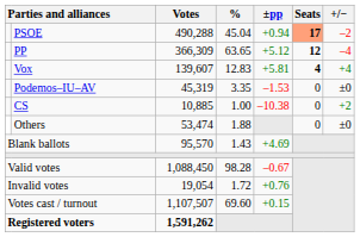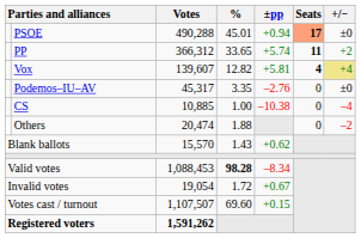PSOE | %: 45.04 -> 45.01
PSOE | +/−: –2 -> ±0
PP | Votes: 366,309 -> 366,312
PP | %: 63.65 -> 33.65
PP | ±pp: +5.12 -> +5.74
PP | Seats: 12 -> 11
PP | +/−: –4 -> +2
Vox | %: 12.83 -> 12.82
Vox | +/−: no background -> khaki background
Podemos–IU–AV | Votes: 45,319 -> 45,317
Podemos–IU–AV | ±pp: –1.53 -> –2.76
CS | +/−: +2 -> –4
Others | Votes: 53,474 -> 20,474
Others | +/−: ±0 -> –2
Blank ballots | Votes: 95,570 -> 15,570
Blank ballots | ±pp: +4.69 -> +0.62
Valid votes | Votes: 1,088,450 -> 1,088,453
Valid votes | %: normal -> bold
Valid votes | ±pp: –0.67 -> –8.34
Invalid votes | ±pp: +0.76 -> +0.67
